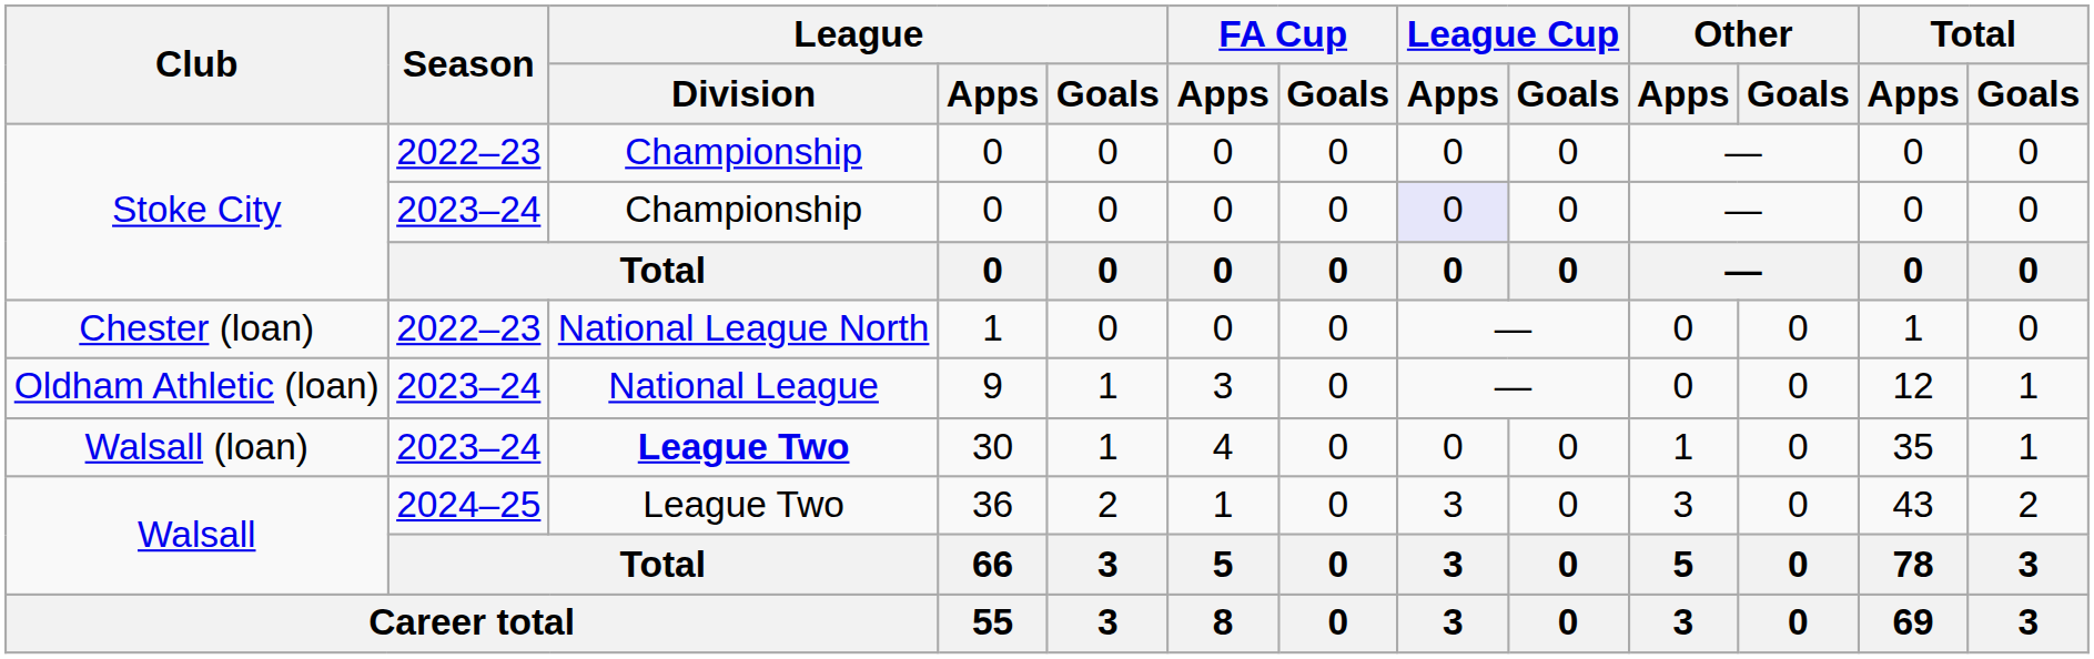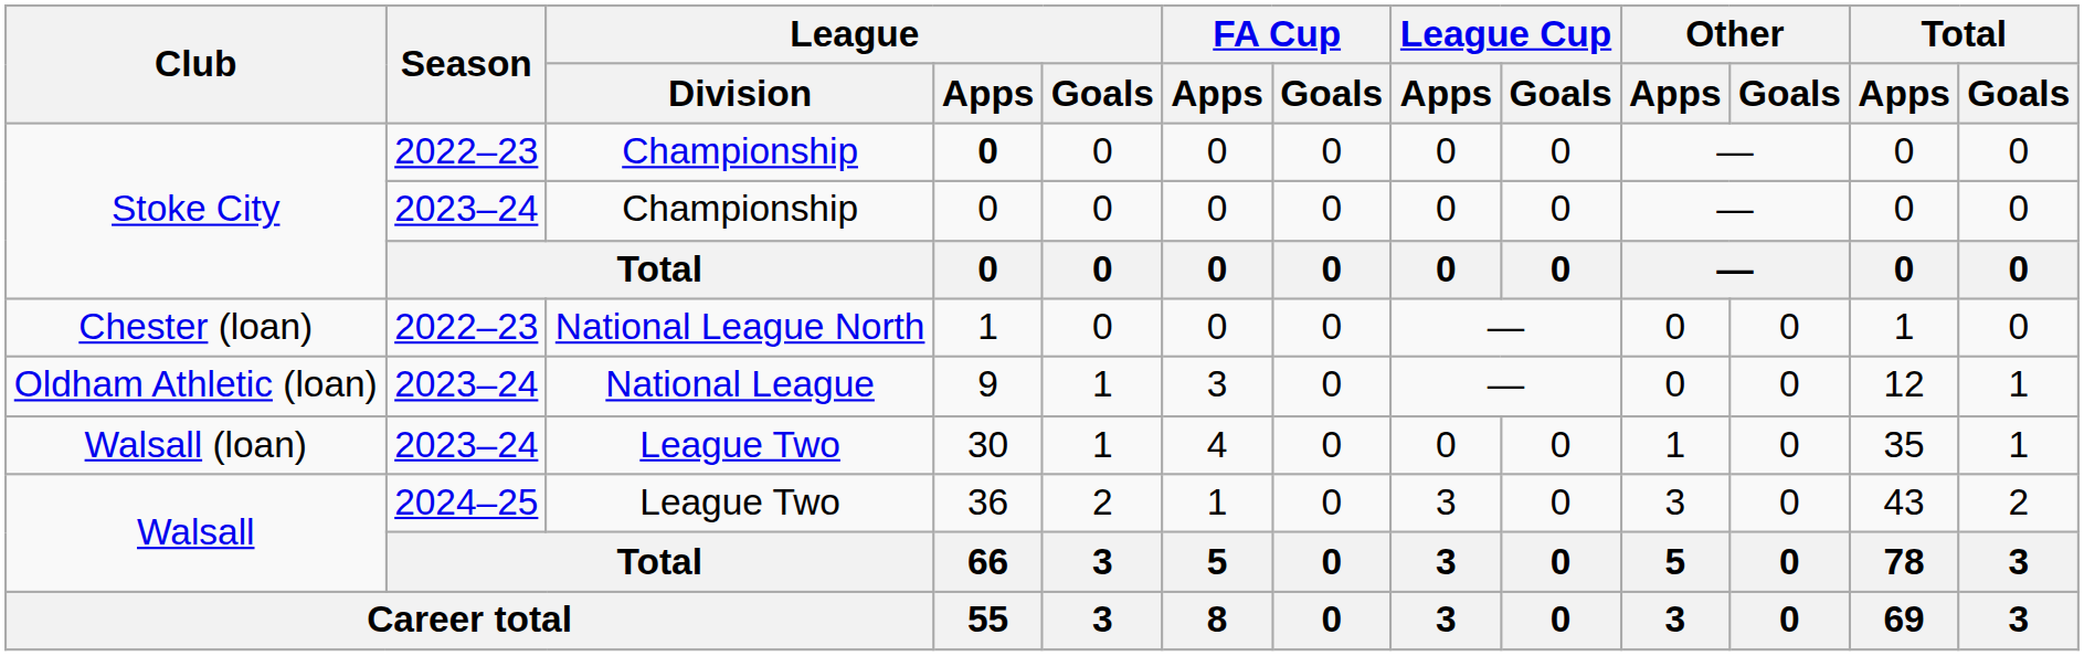Stoke City / 2022–23 | League / Apps: normal -> bold
Stoke City / 2023–24 | League Cup / Apps: lavender background -> no background
Walsall (loan) | League / Division: bold -> normal
